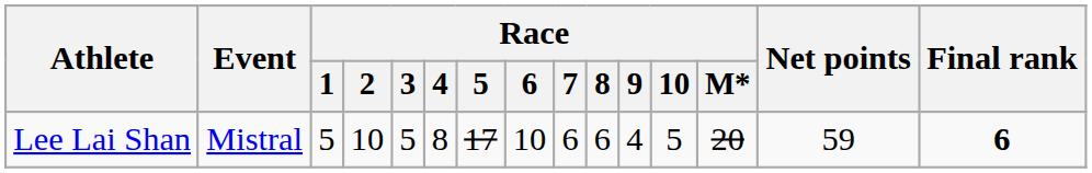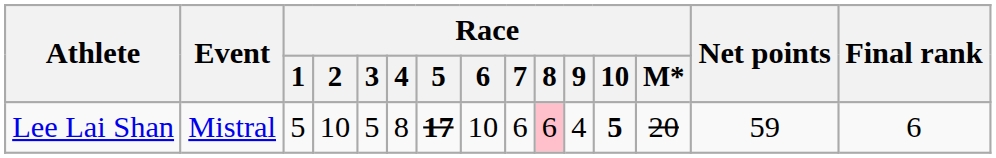Lee Lai Shan | Race / 5: normal -> bold
Lee Lai Shan | Race / 8: no background -> pink background
Lee Lai Shan | Race / 10: normal -> bold
Lee Lai Shan | Final rank: bold -> normal
